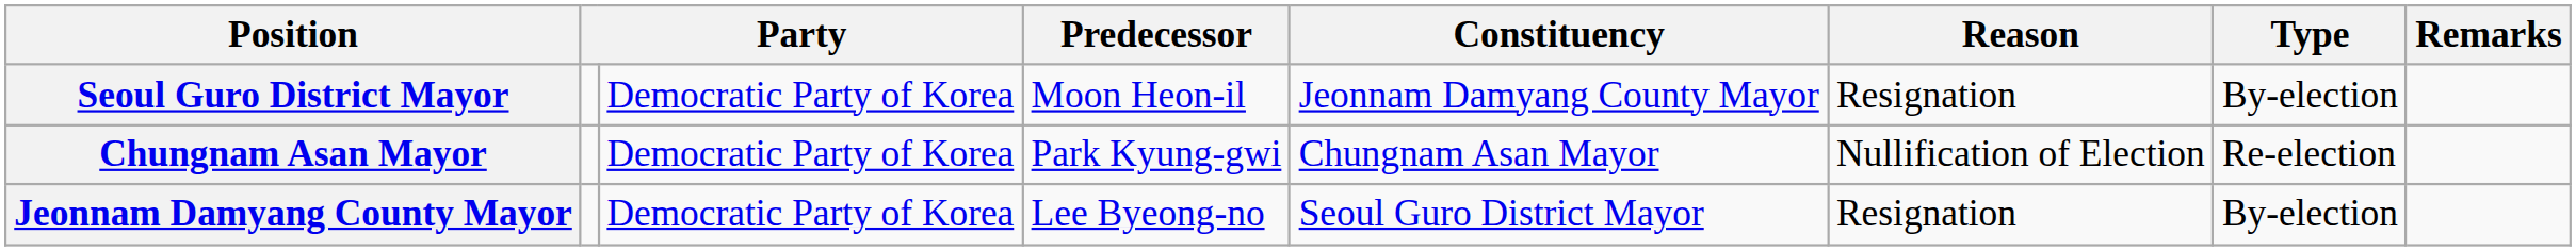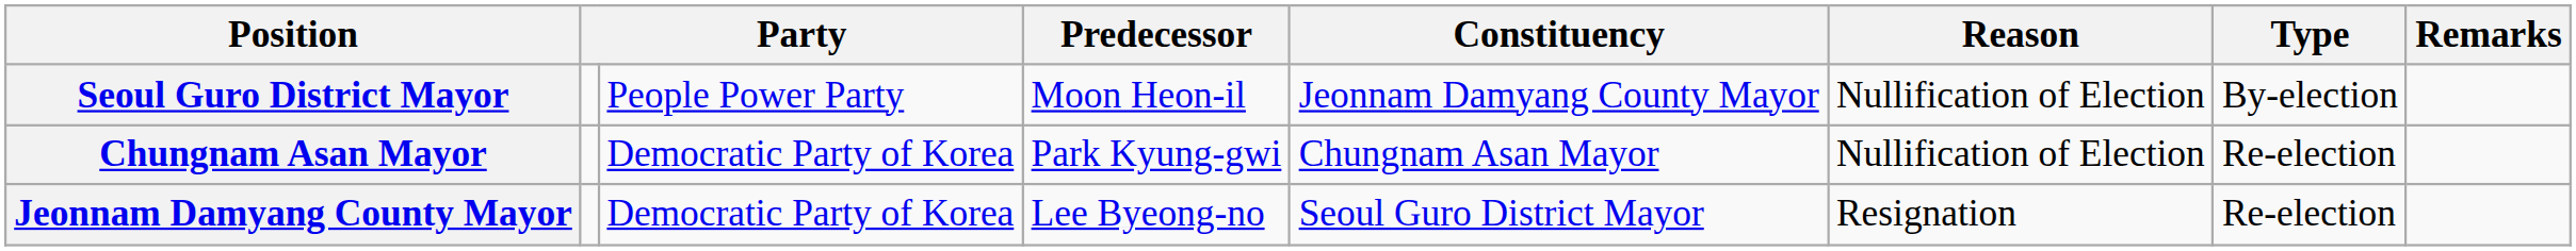row 2 | column 3: Democratic Party of Korea -> People Power Party
row 2 | Reason: Resignation -> Nullification of Election
row 4 | Type: By-election -> Re-election
